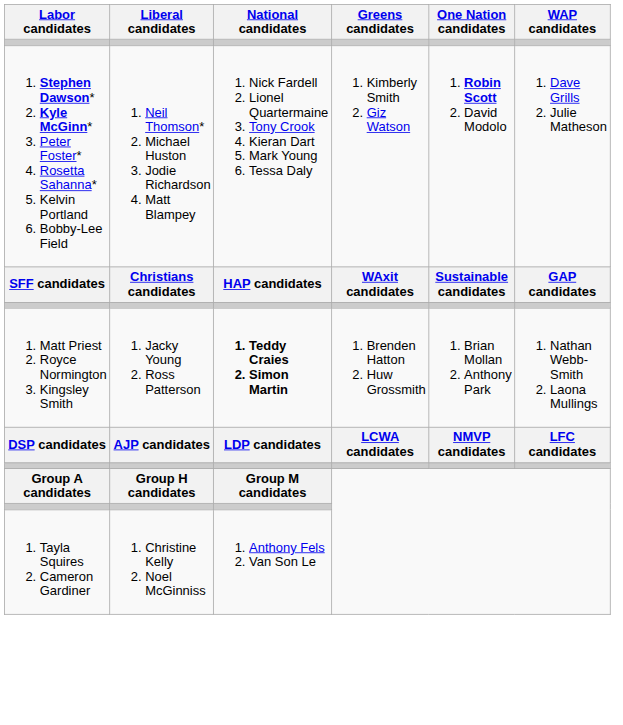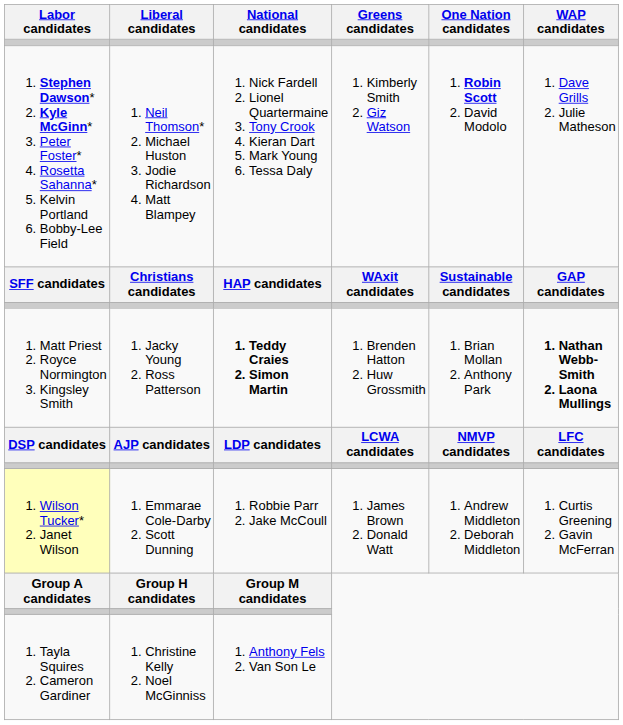Matt Priest Royce Normington Kingsley Smith | WAP candidates: normal -> bold
+ row: Wilson Tucker* Janet Wilson | Emmarae Cole-Darby Scott Dunning | Robbie Parr Jake McCoull | James Brown Donald Watt | Andrew Middleton Deborah Middleton | Curtis Greening Gavin McFerran
